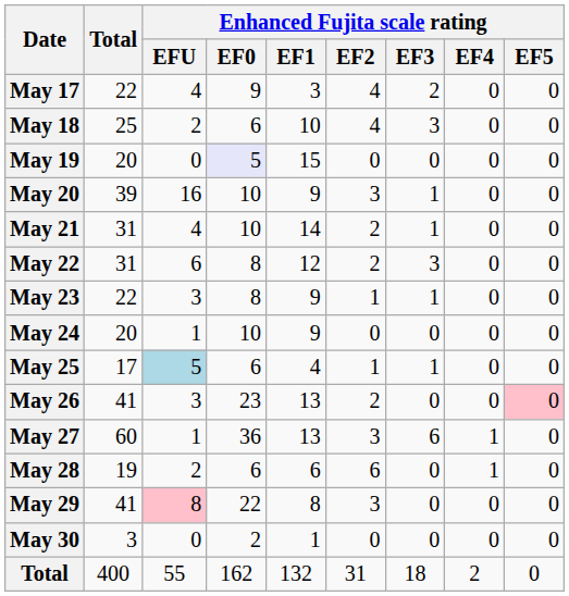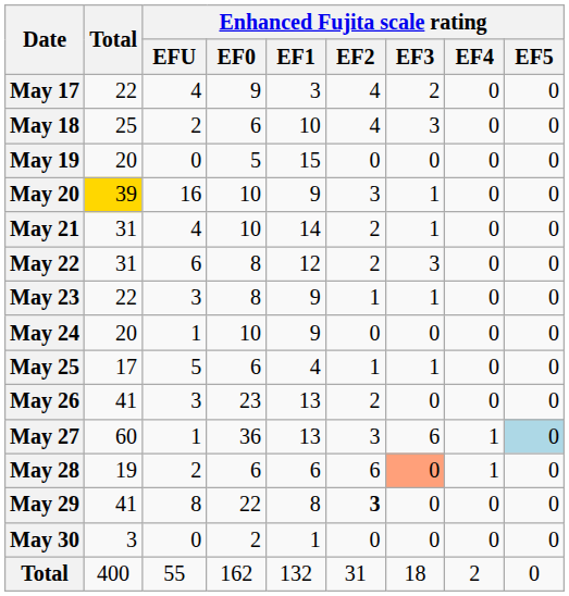May 19 | Enhanced Fujita scale rating / EF0: lavender background -> no background
May 20 | Total: no background -> gold background
May 25 | Enhanced Fujita scale rating / EFU: lightblue background -> no background
May 26 | Enhanced Fujita scale rating / EF5: pink background -> no background
May 27 | Enhanced Fujita scale rating / EF5: no background -> lightblue background
May 28 | Enhanced Fujita scale rating / EF3: no background -> lightsalmon background
May 29 | Enhanced Fujita scale rating / EFU: pink background -> no background
May 29 | Enhanced Fujita scale rating / EF2: normal -> bold
